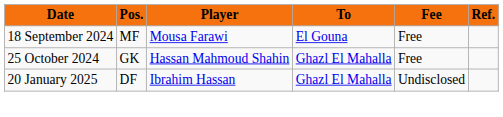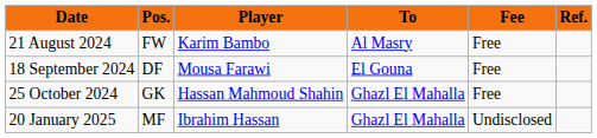+ row: 21 August 2024 | FW | Karim Bambo | Al Masry | Free
18 September 2024 | Pos.: MF -> DF
20 January 2025 | Pos.: DF -> MF
